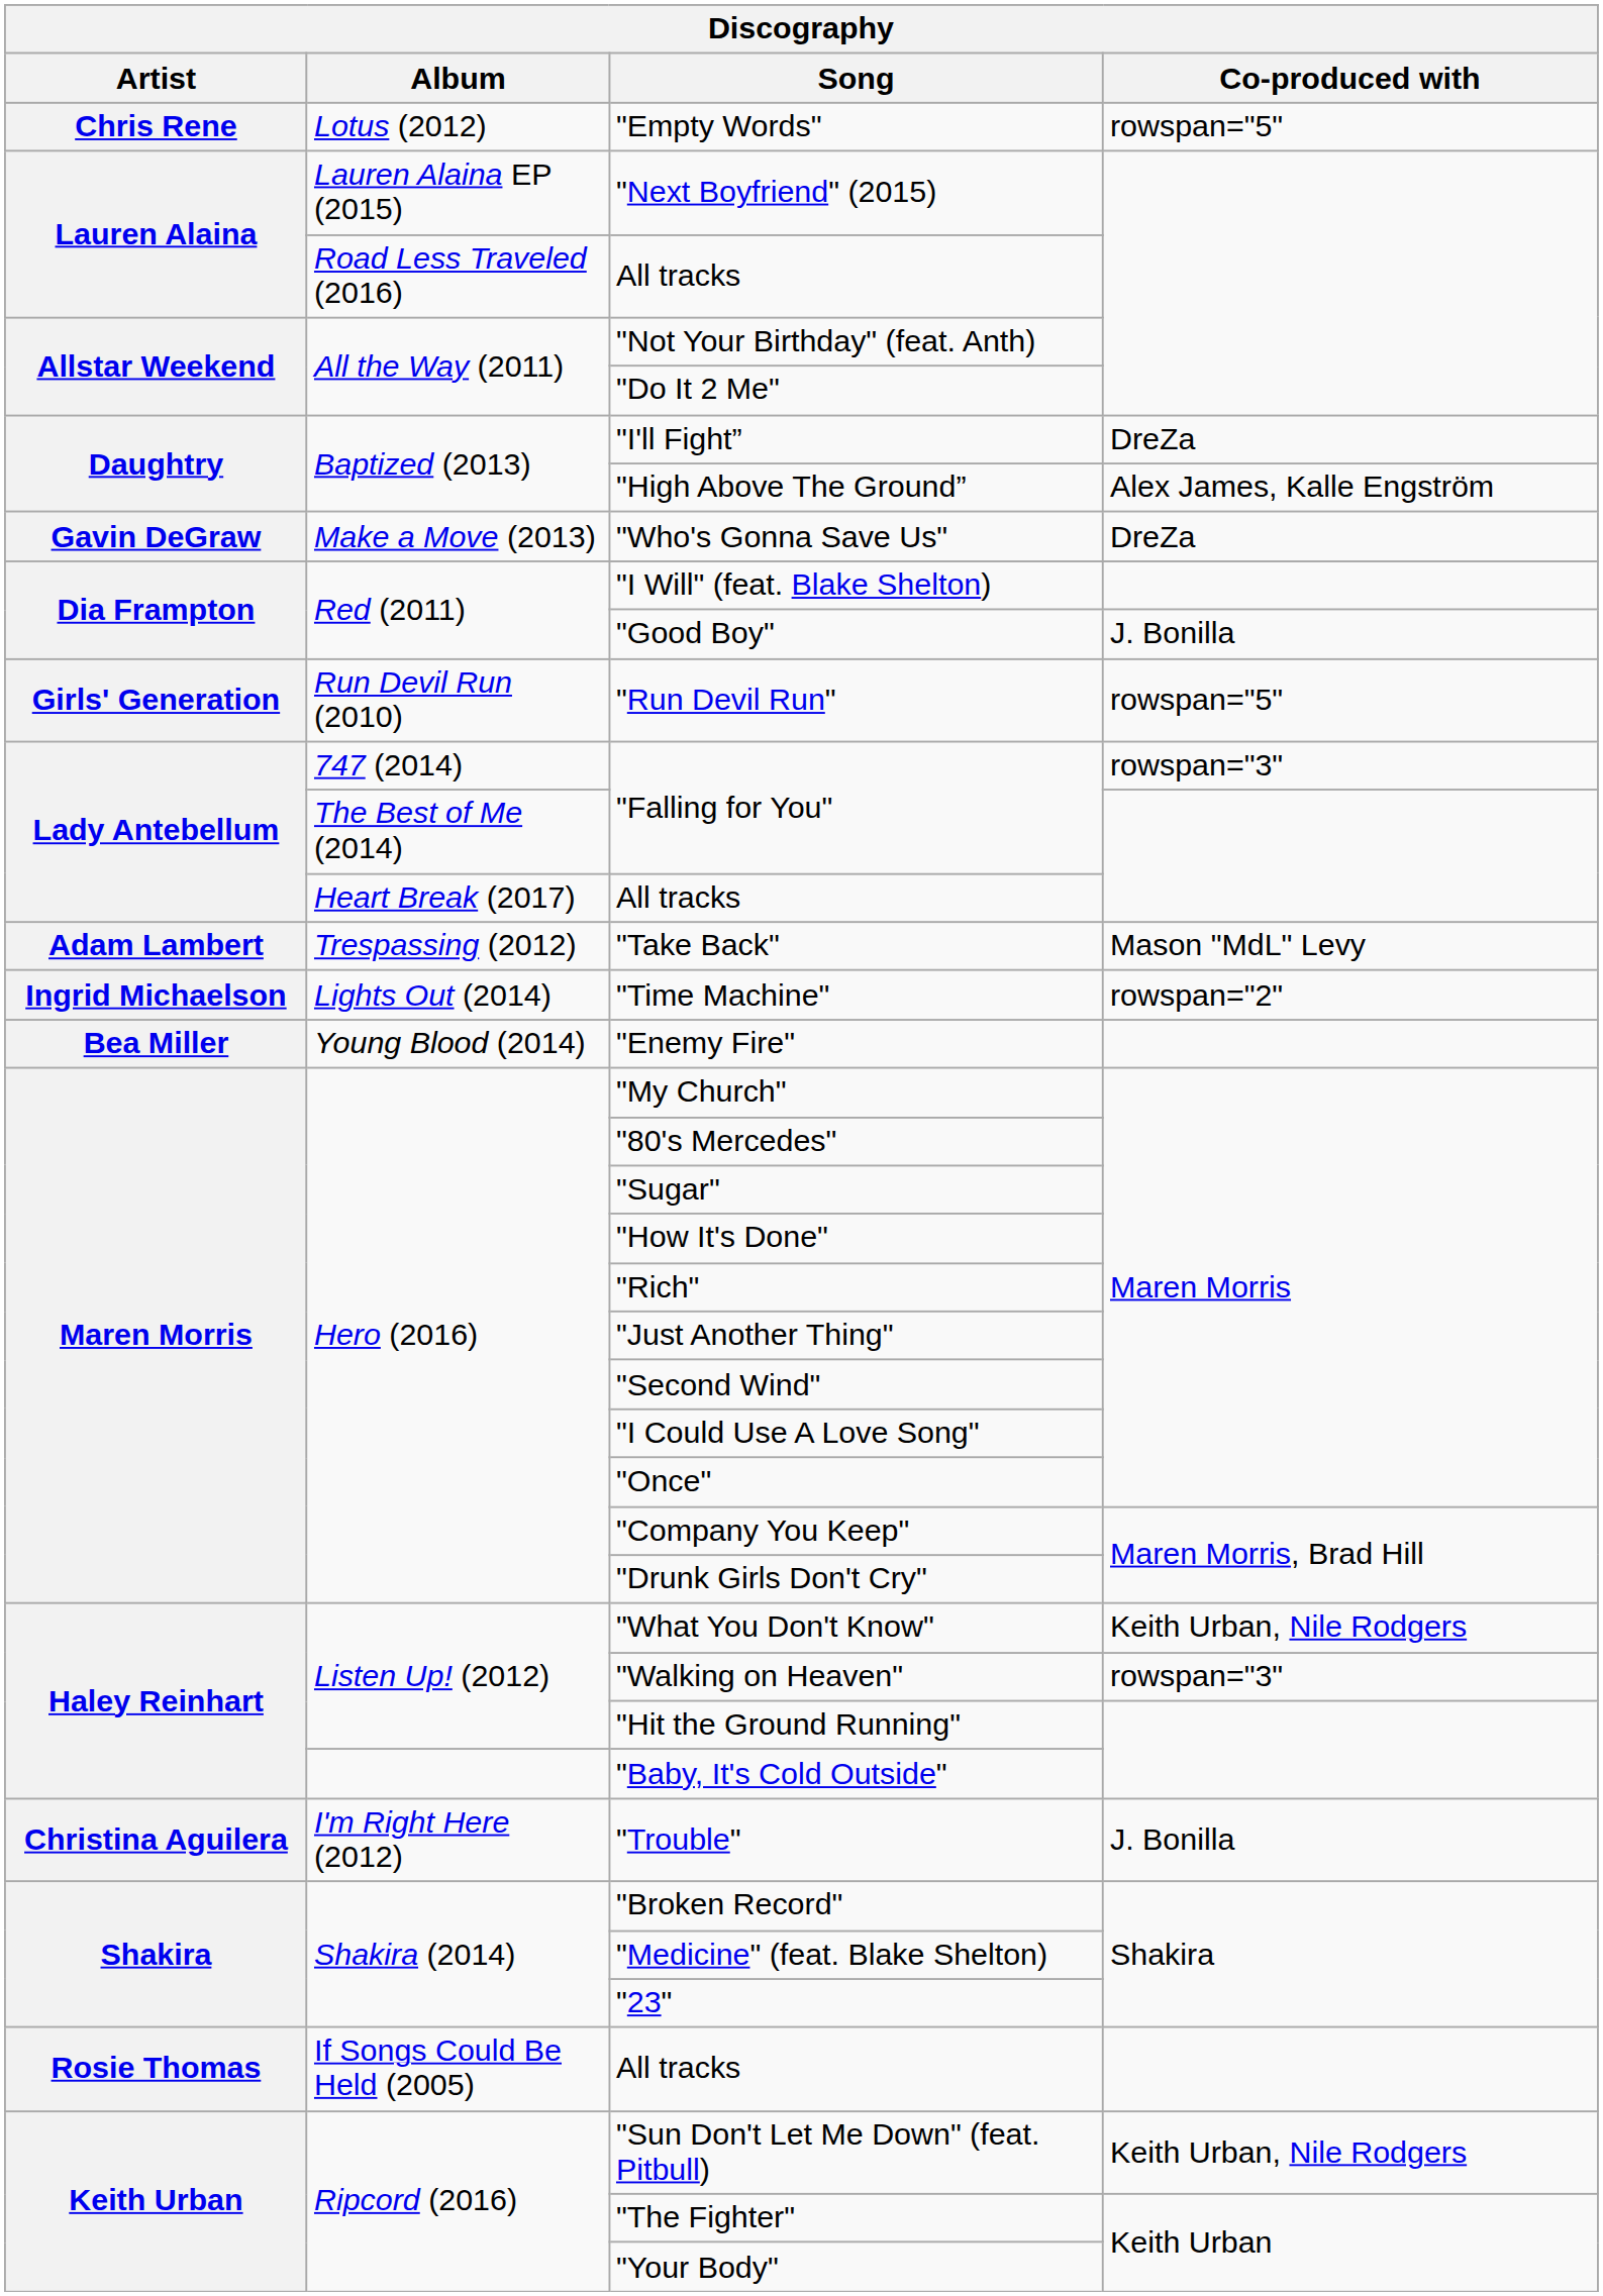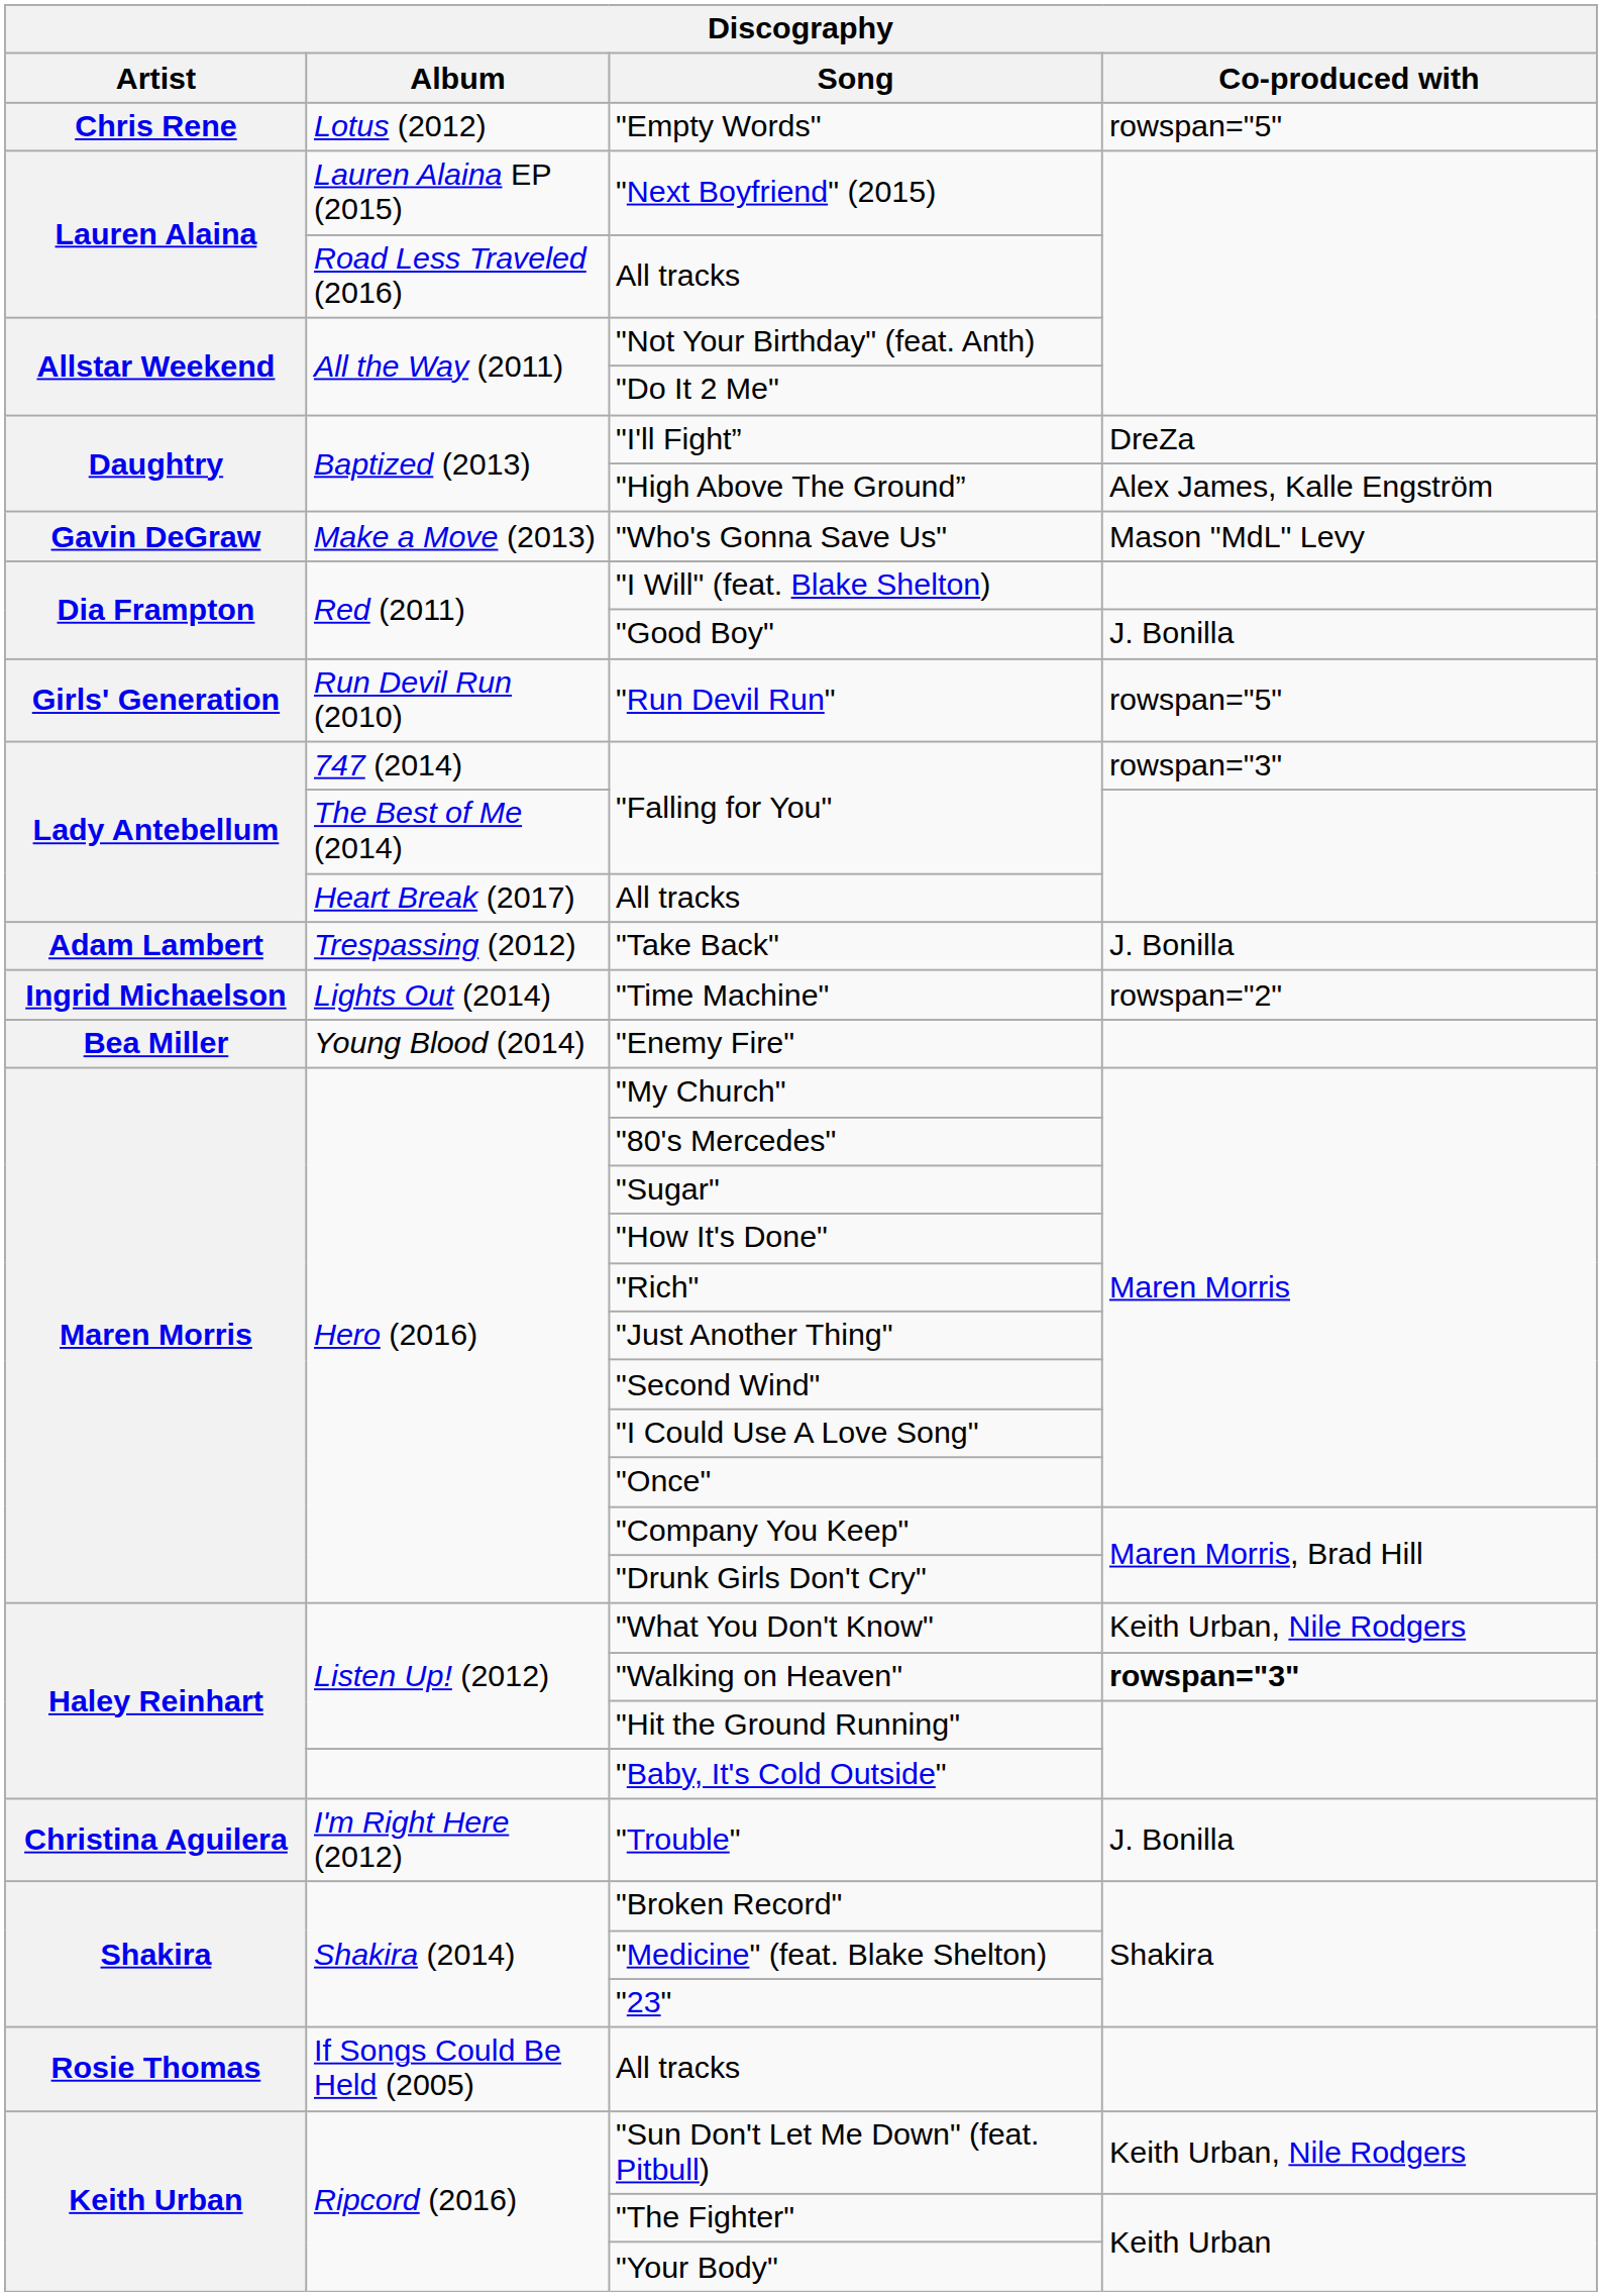"Who's Gonna Save Us" | Co-produced with: DreZa -> Mason "MdL" Levy
"Take Back" | Co-produced with: Mason "MdL" Levy -> J. Bonilla
"Walking on Heaven" | Co-produced with: normal -> bold
